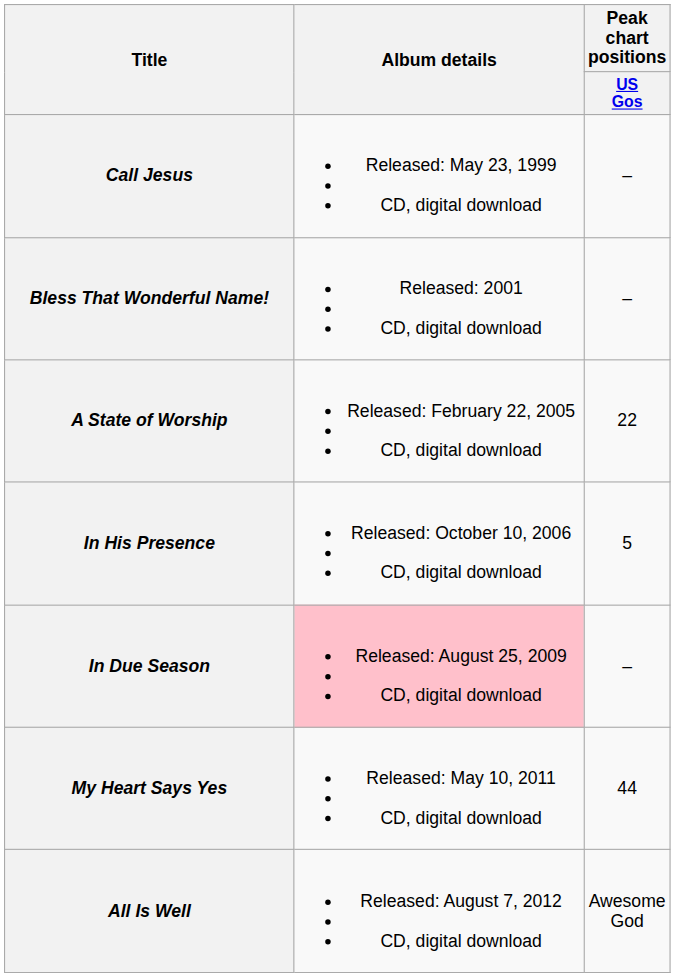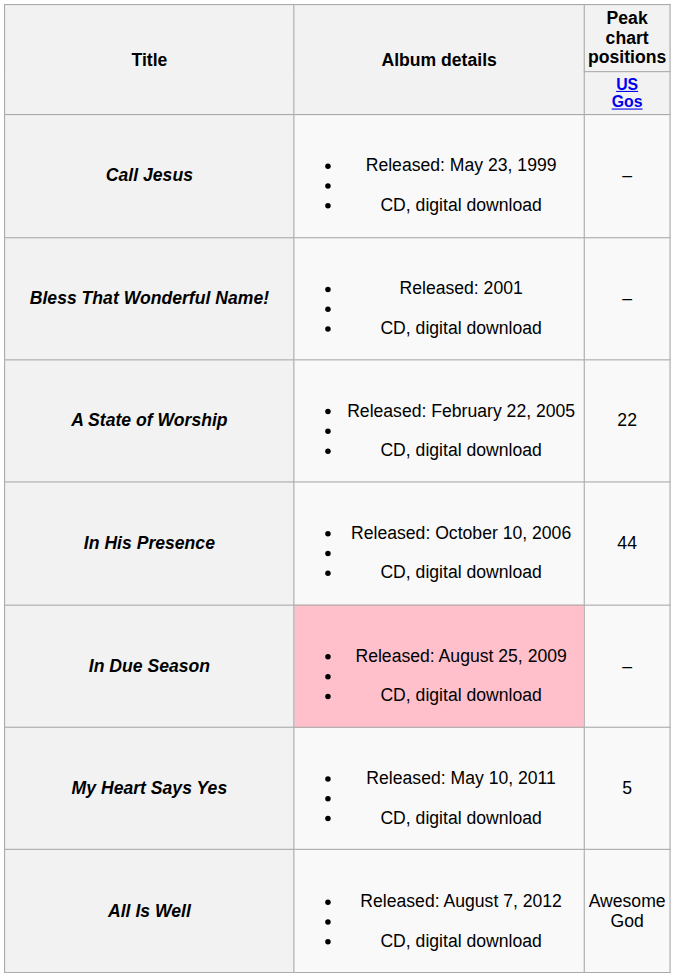In His Presence | Peak chart positions / US Gos: 5 -> 44
My Heart Says Yes | Peak chart positions / US Gos: 44 -> 5
